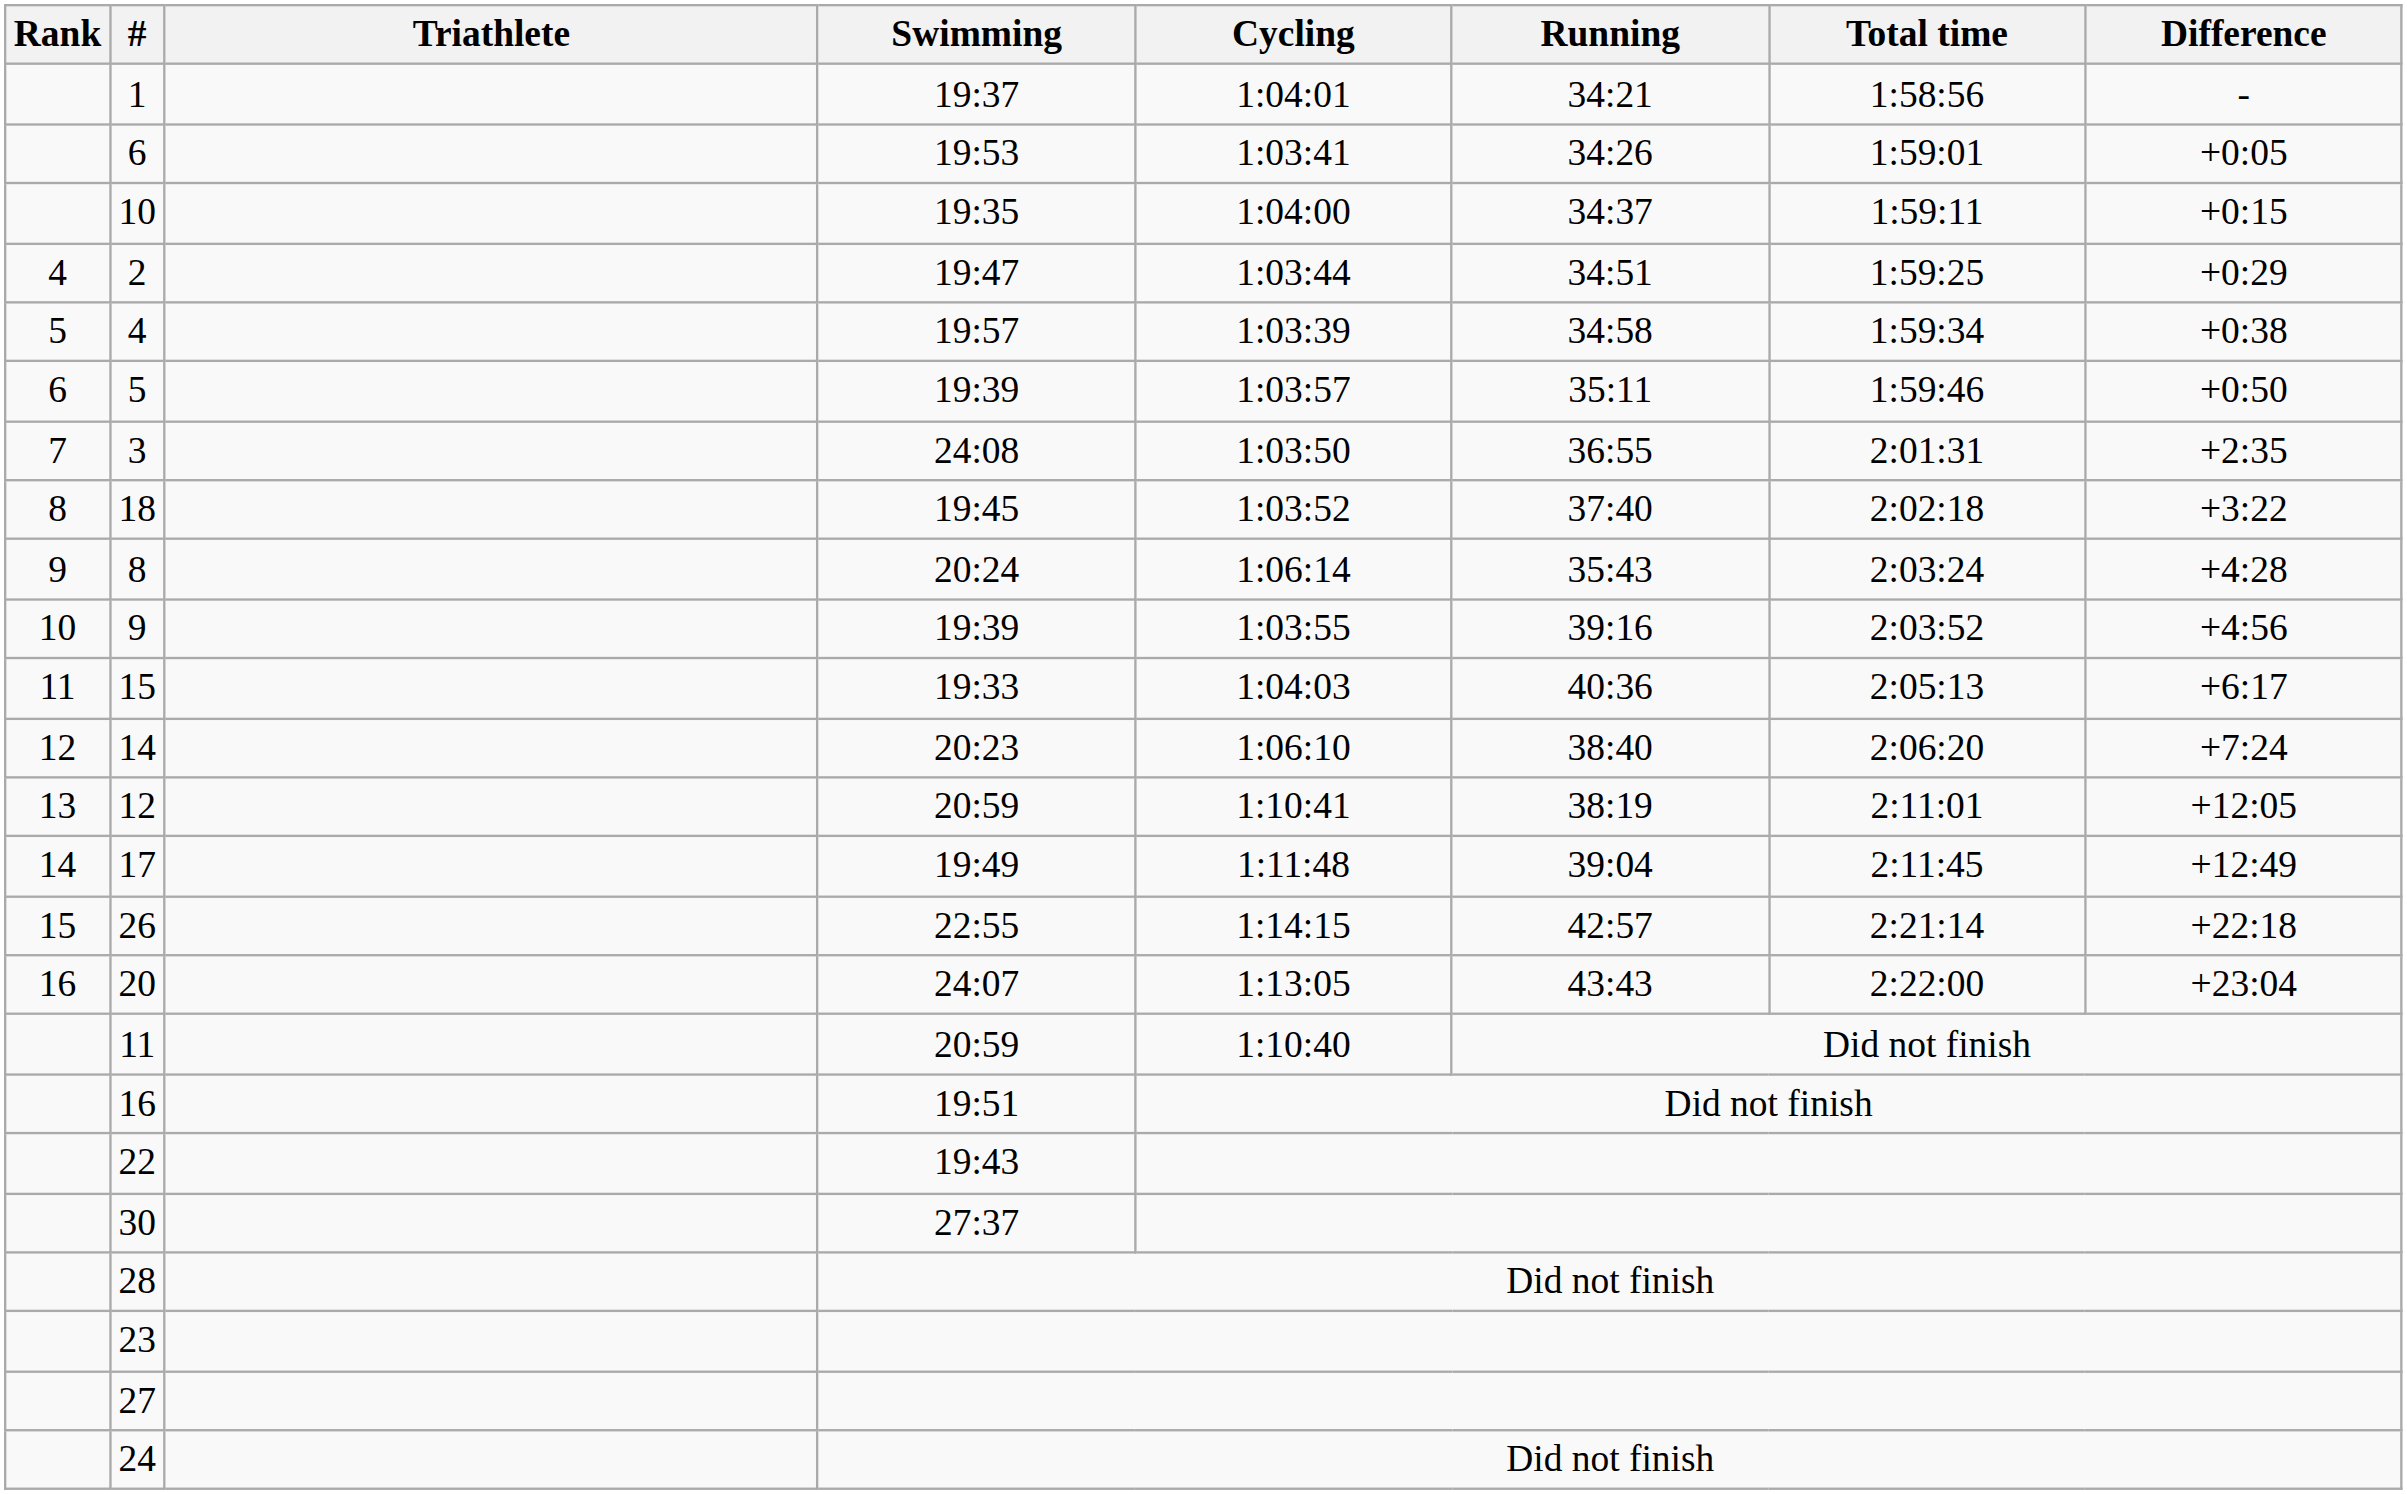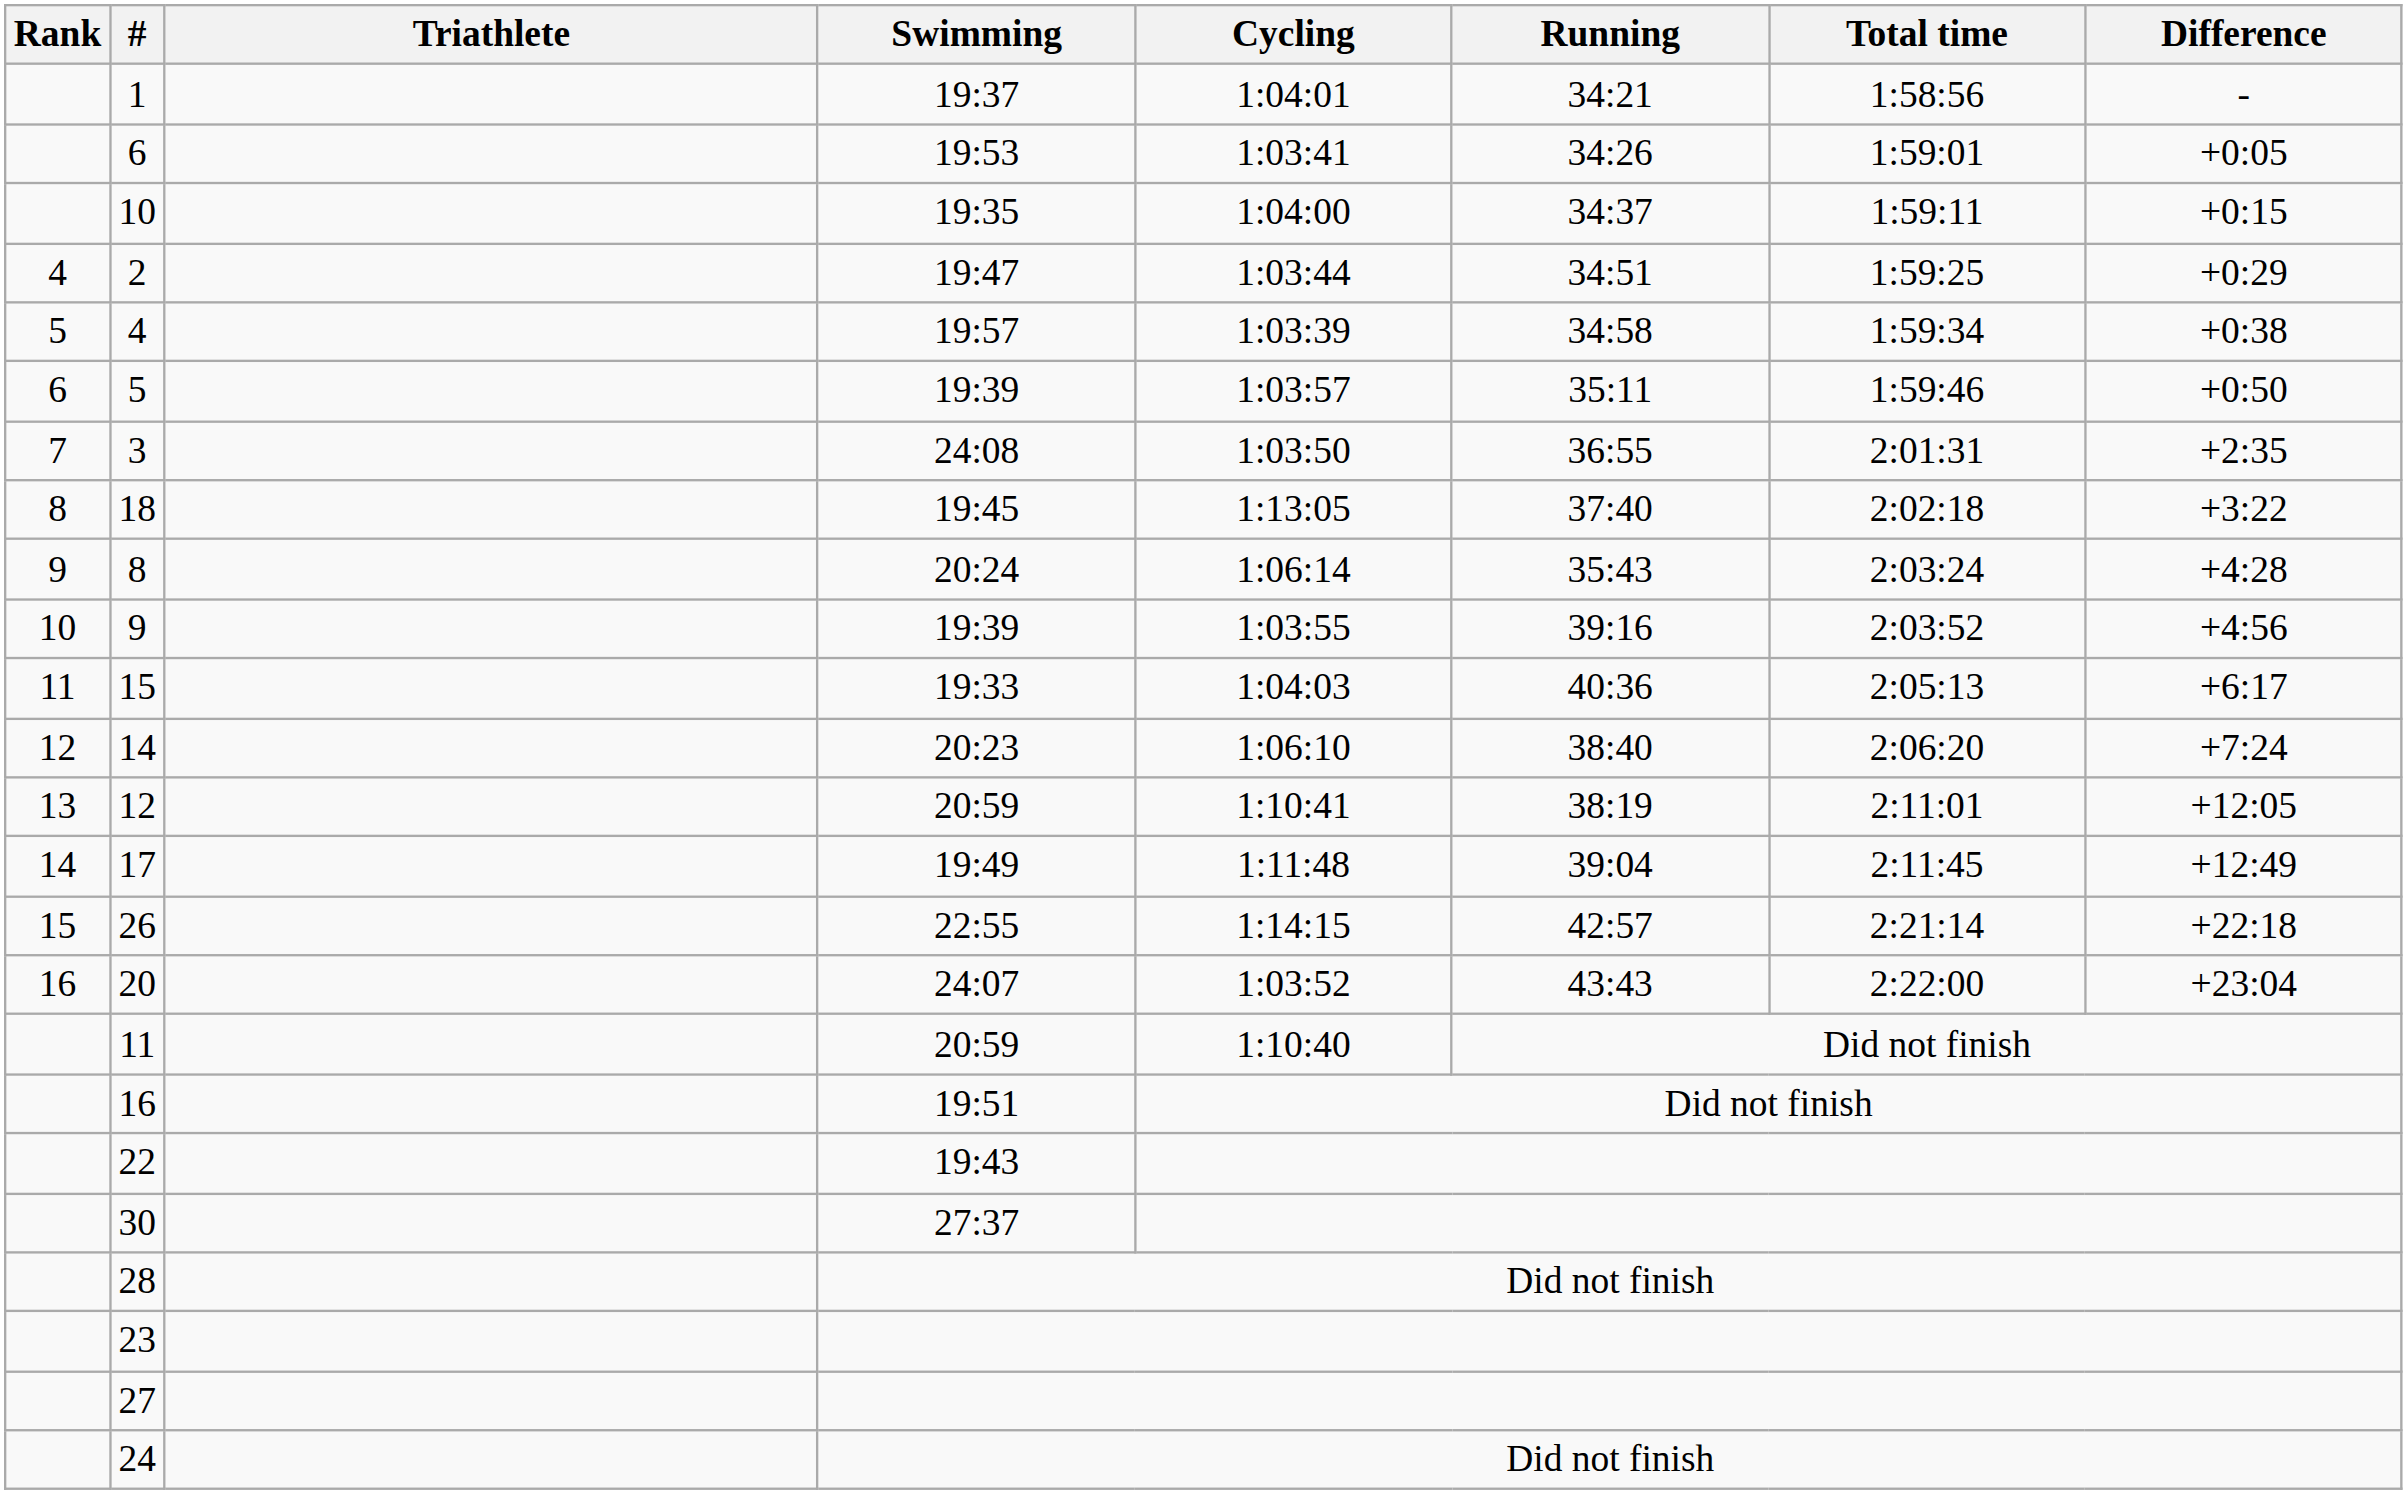18 | Cycling: 1:03:52 -> 1:13:05
20 | Cycling: 1:13:05 -> 1:03:52
